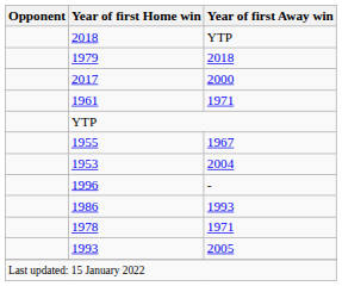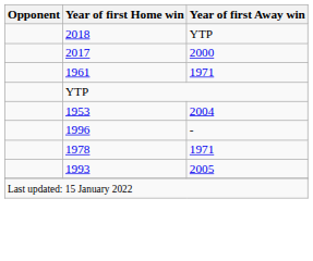- row: 1979 | 2018
- row: 1955 | 1967
- row: 1986 | 1993
